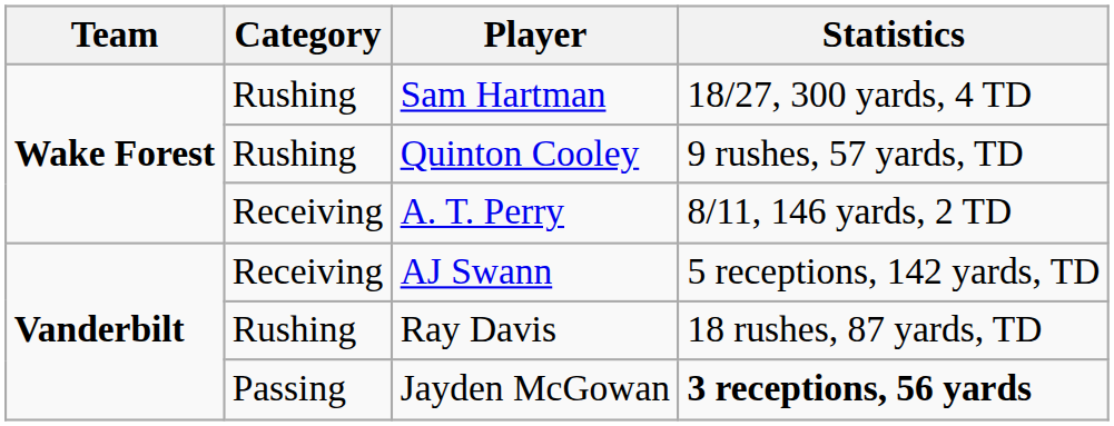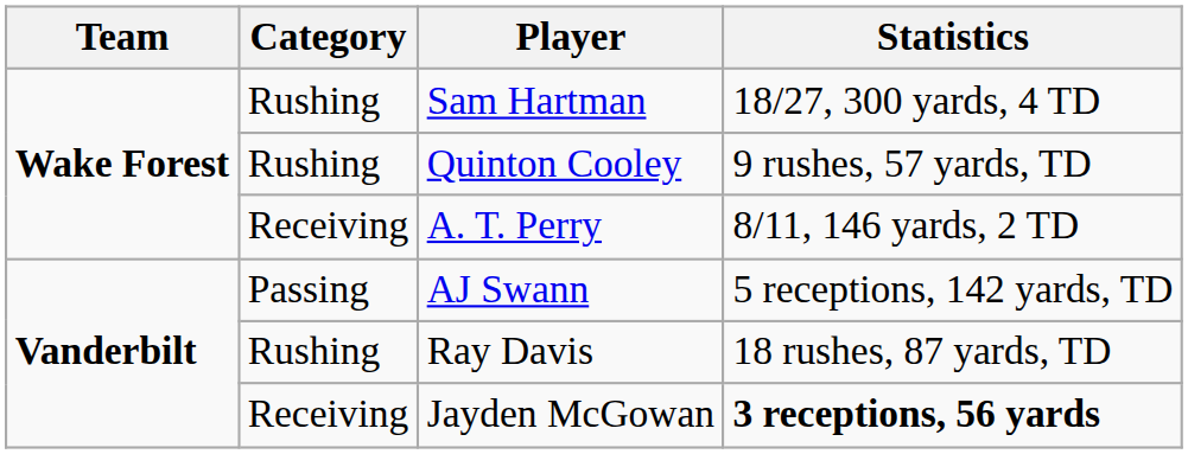AJ Swann | Category: Receiving -> Passing
Jayden McGowan | Category: Passing -> Receiving
